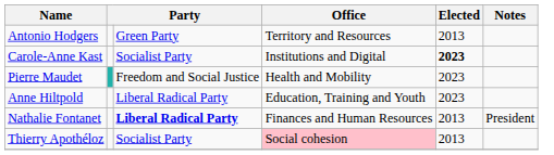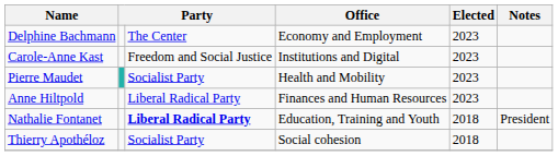+ row: Delphine Bachmann | The Center | Economy and Employment | 2023
- row: Antonio Hodgers | Green Party | Territory and Resources | 2013
Carole-Anne Kast | column 3: Socialist Party -> Freedom and Social Justice
Carole-Anne Kast | Elected: bold -> normal
Pierre Maudet | column 3: Freedom and Social Justice -> Socialist Party
Anne Hiltpold | Office: Education, Training and Youth -> Finances and Human Resources
Nathalie Fontanet | Office: Finances and Human Resources -> Education, Training and Youth
Nathalie Fontanet | Elected: 2013 -> 2018
Thierry Apothéloz | Office: pink background -> no background
Thierry Apothéloz | Elected: 2013 -> 2018
